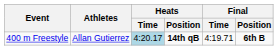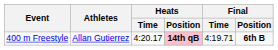400 m Freestyle | Heats / Time: lightblue background -> no background
400 m Freestyle | Heats / Position: no background -> pink background
